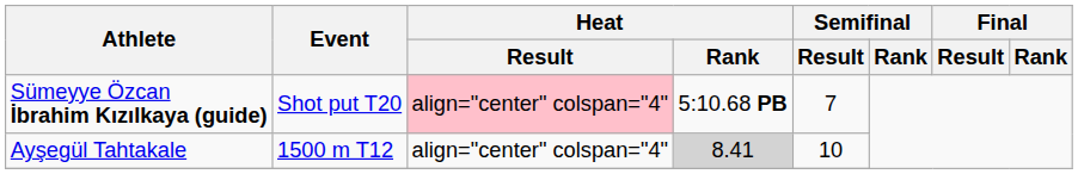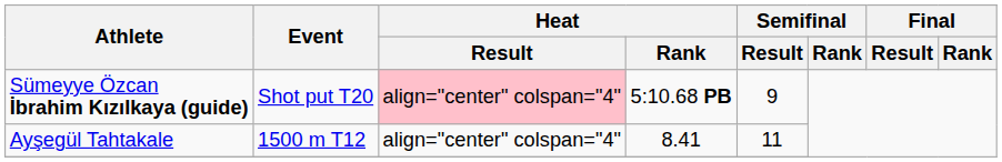Sümeyye Özcan İbrahim Kızılkaya (guide) | Semifinal / Result: 7 -> 9
Ayşegül Tahtakale | Heat / Rank: lightgrey background -> no background
Ayşegül Tahtakale | Semifinal / Result: 10 -> 11
